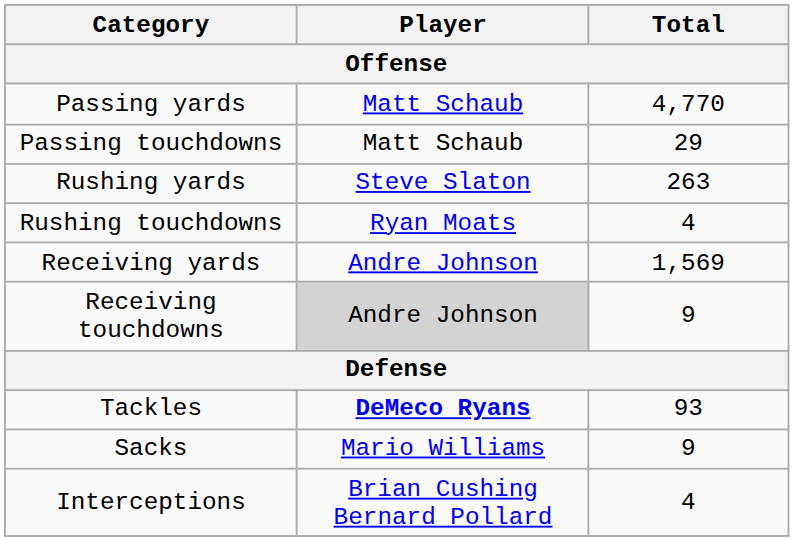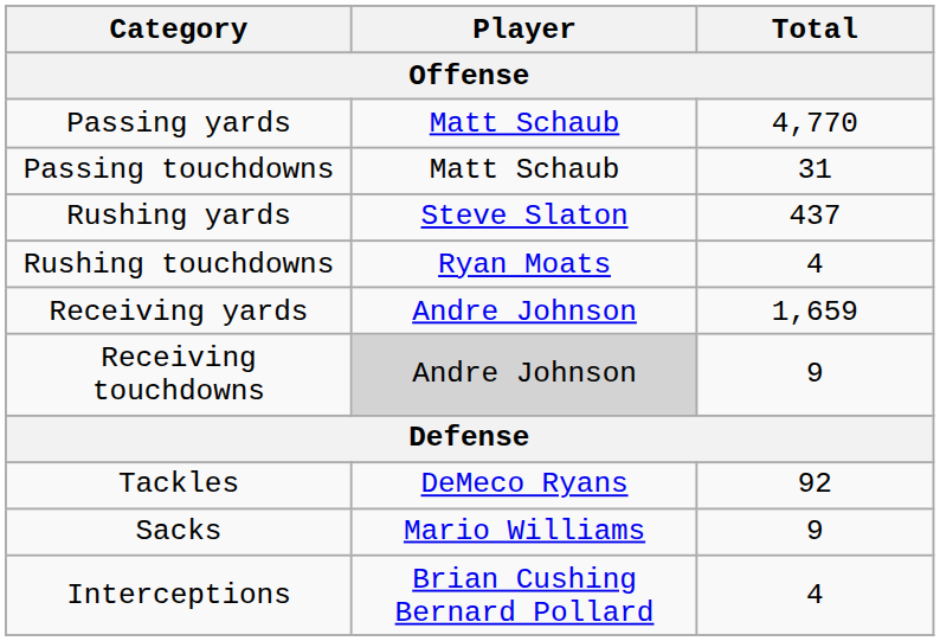Passing touchdowns | Total: 29 -> 31
Rushing yards | Total: 263 -> 437
Receiving yards | Total: 1,569 -> 1,659
Tackles | Player: bold -> normal
Tackles | Total: 93 -> 92
